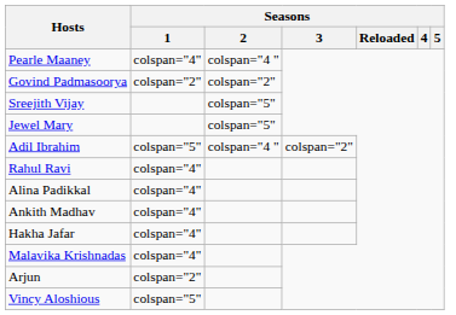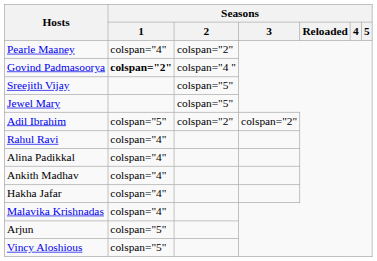Pearle Maaney | Seasons / 2: colspan="4 " -> colspan="2"
Govind Padmasoorya | Seasons / 1: normal -> bold
Govind Padmasoorya | Seasons / 2: colspan="2" -> colspan="4 "
Adil Ibrahim | Seasons / 2: colspan="4 " -> colspan="2"
Arjun | Seasons / 1: colspan="2" -> colspan="5"
